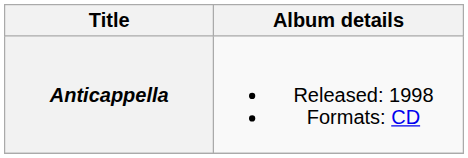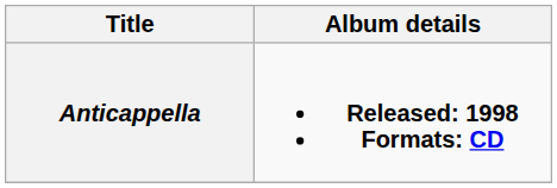Anticappella | Album details: normal -> bold
